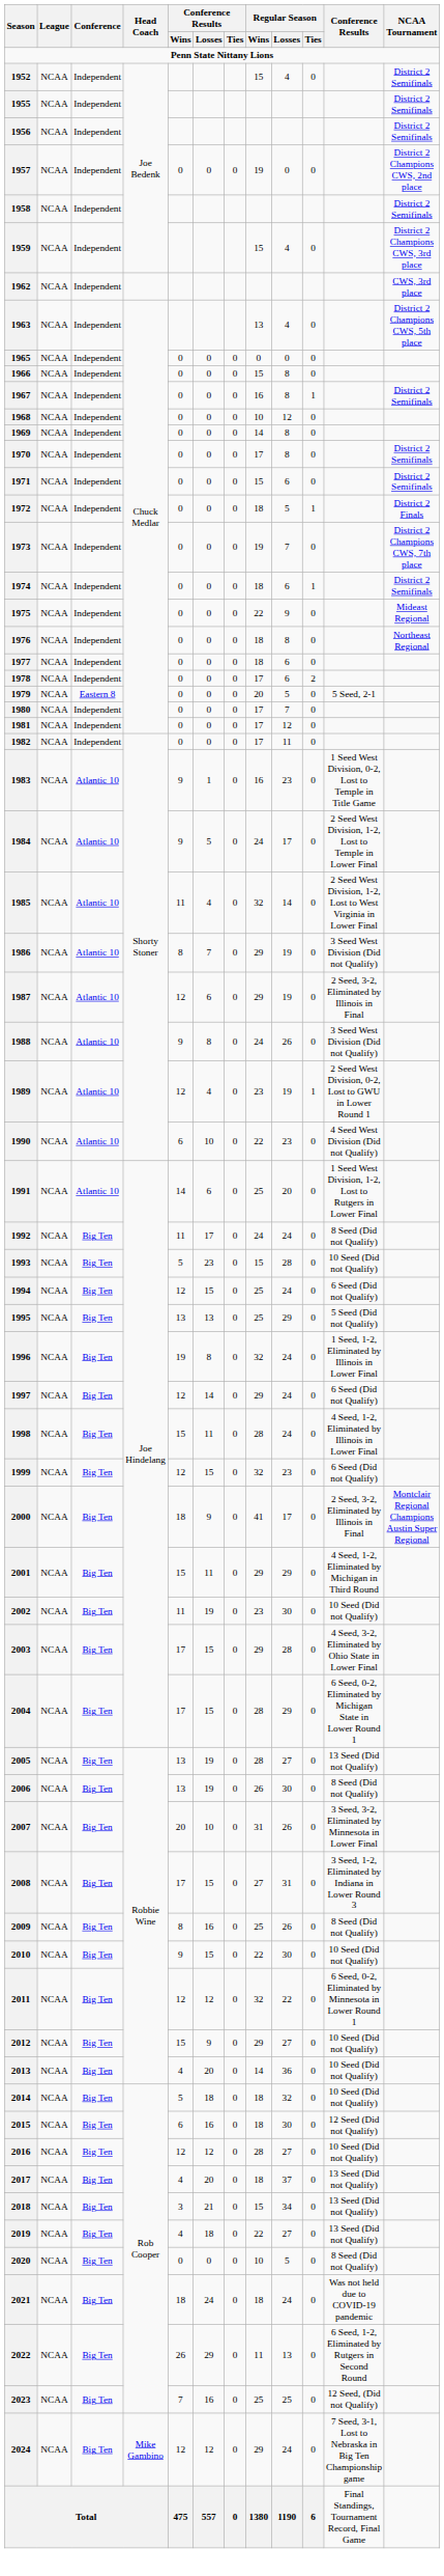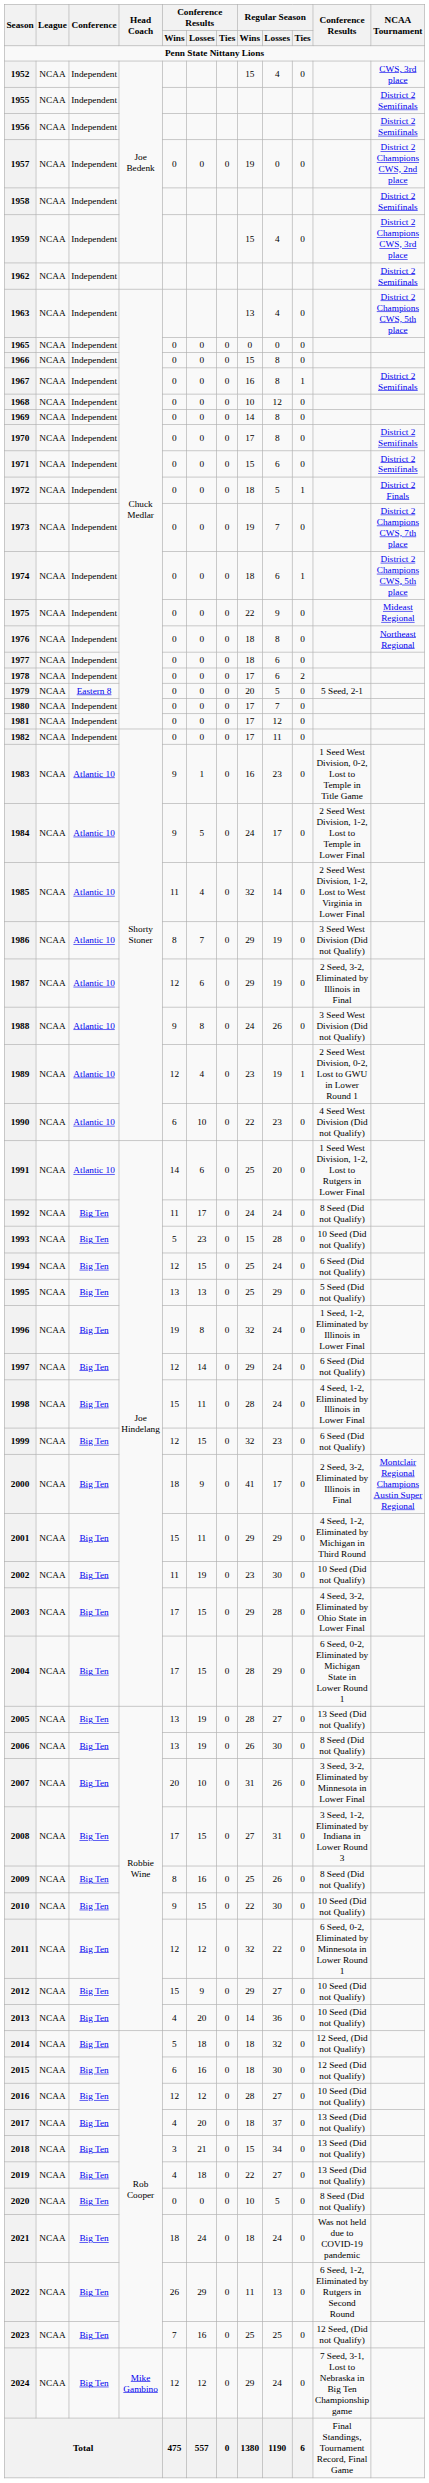1952 | NCAA Tournament: District 2 Semifinals -> CWS, 3rd place
1962 | NCAA Tournament: CWS, 3rd place -> District 2 Semifinals
1974 | NCAA Tournament: District 2 Semifinals -> District 2 Champions CWS, 5th place
2014 | Conference Results: 10 Seed (Did not Qualify) -> 12 Seed, (Did not Qualify)
